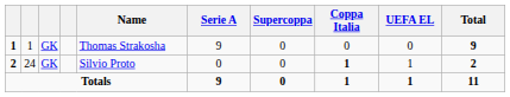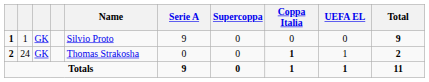row 2 | Name: Thomas Strakosha -> Silvio Proto
row 3 | Name: Silvio Proto -> Thomas Strakosha
